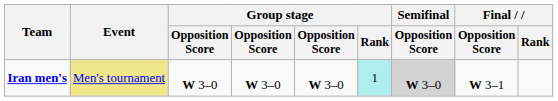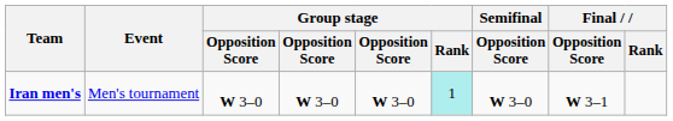Iran men's | Event: khaki background -> no background
Iran men's | Semifinal / Opposition Score: lightgrey background -> no background
